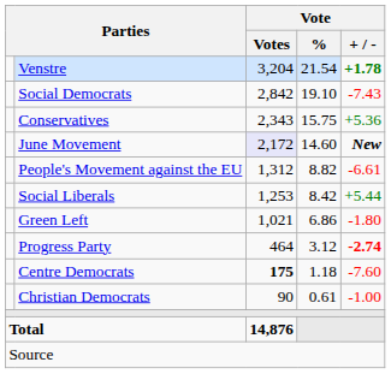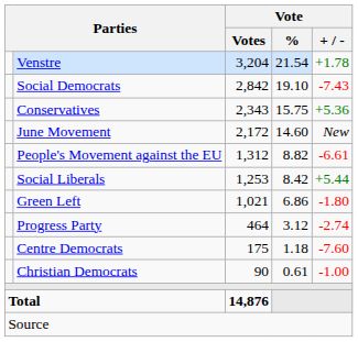Venstre | Vote / + / -: bold -> normal
June Movement | Vote / Votes: lavender background -> no background
June Movement | Vote / + / -: bold -> normal
Progress Party | Vote / + / -: bold -> normal
Centre Democrats | Vote / Votes: bold -> normal
